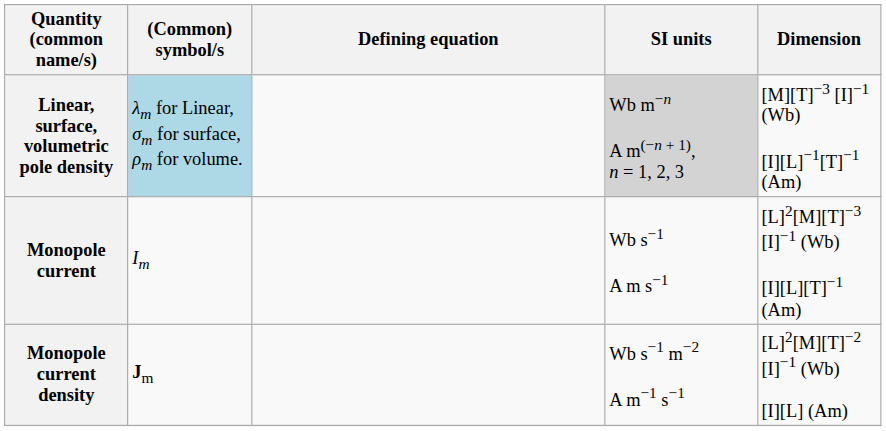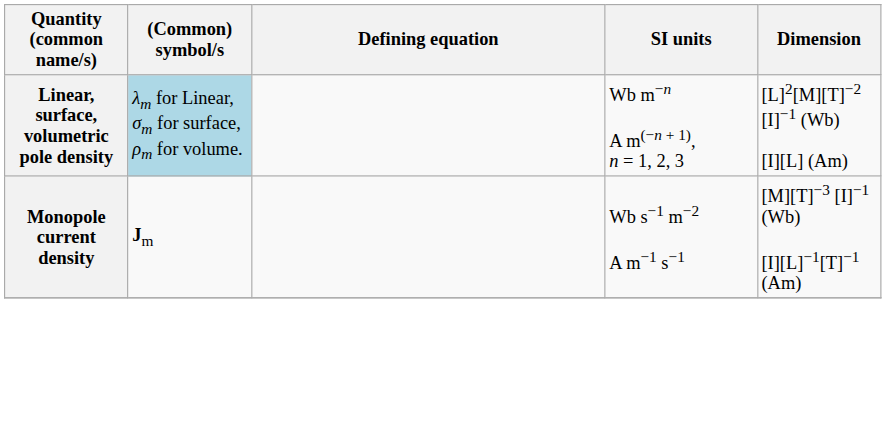Linear, surface, volumetric pole density | SI units: lightgrey background -> no background
Linear, surface, volumetric pole density | Dimension: [M][T]−3 [I]−1 (Wb) [I][L]−1[T]−1 (Am) -> [L]2[M][T]−2 [I]−1 (Wb) [I][L] (Am)
- row: Monopole current | Im | Wb s−1 A m s−1 | [L]2[M][T]−3 [I]−1 (Wb) [I][L][T]−1 (Am)
Monopole current density | Dimension: [L]2[M][T]−2 [I]−1 (Wb) [I][L] (Am) -> [M][T]−3 [I]−1 (Wb) [I][L]−1[T]−1 (Am)
